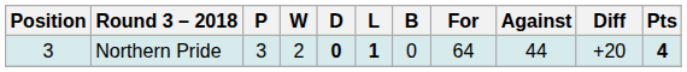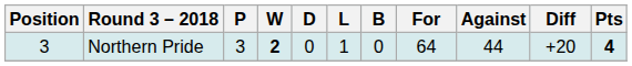Northern Pride | W: normal -> bold
Northern Pride | D: bold -> normal
Northern Pride | L: bold -> normal
